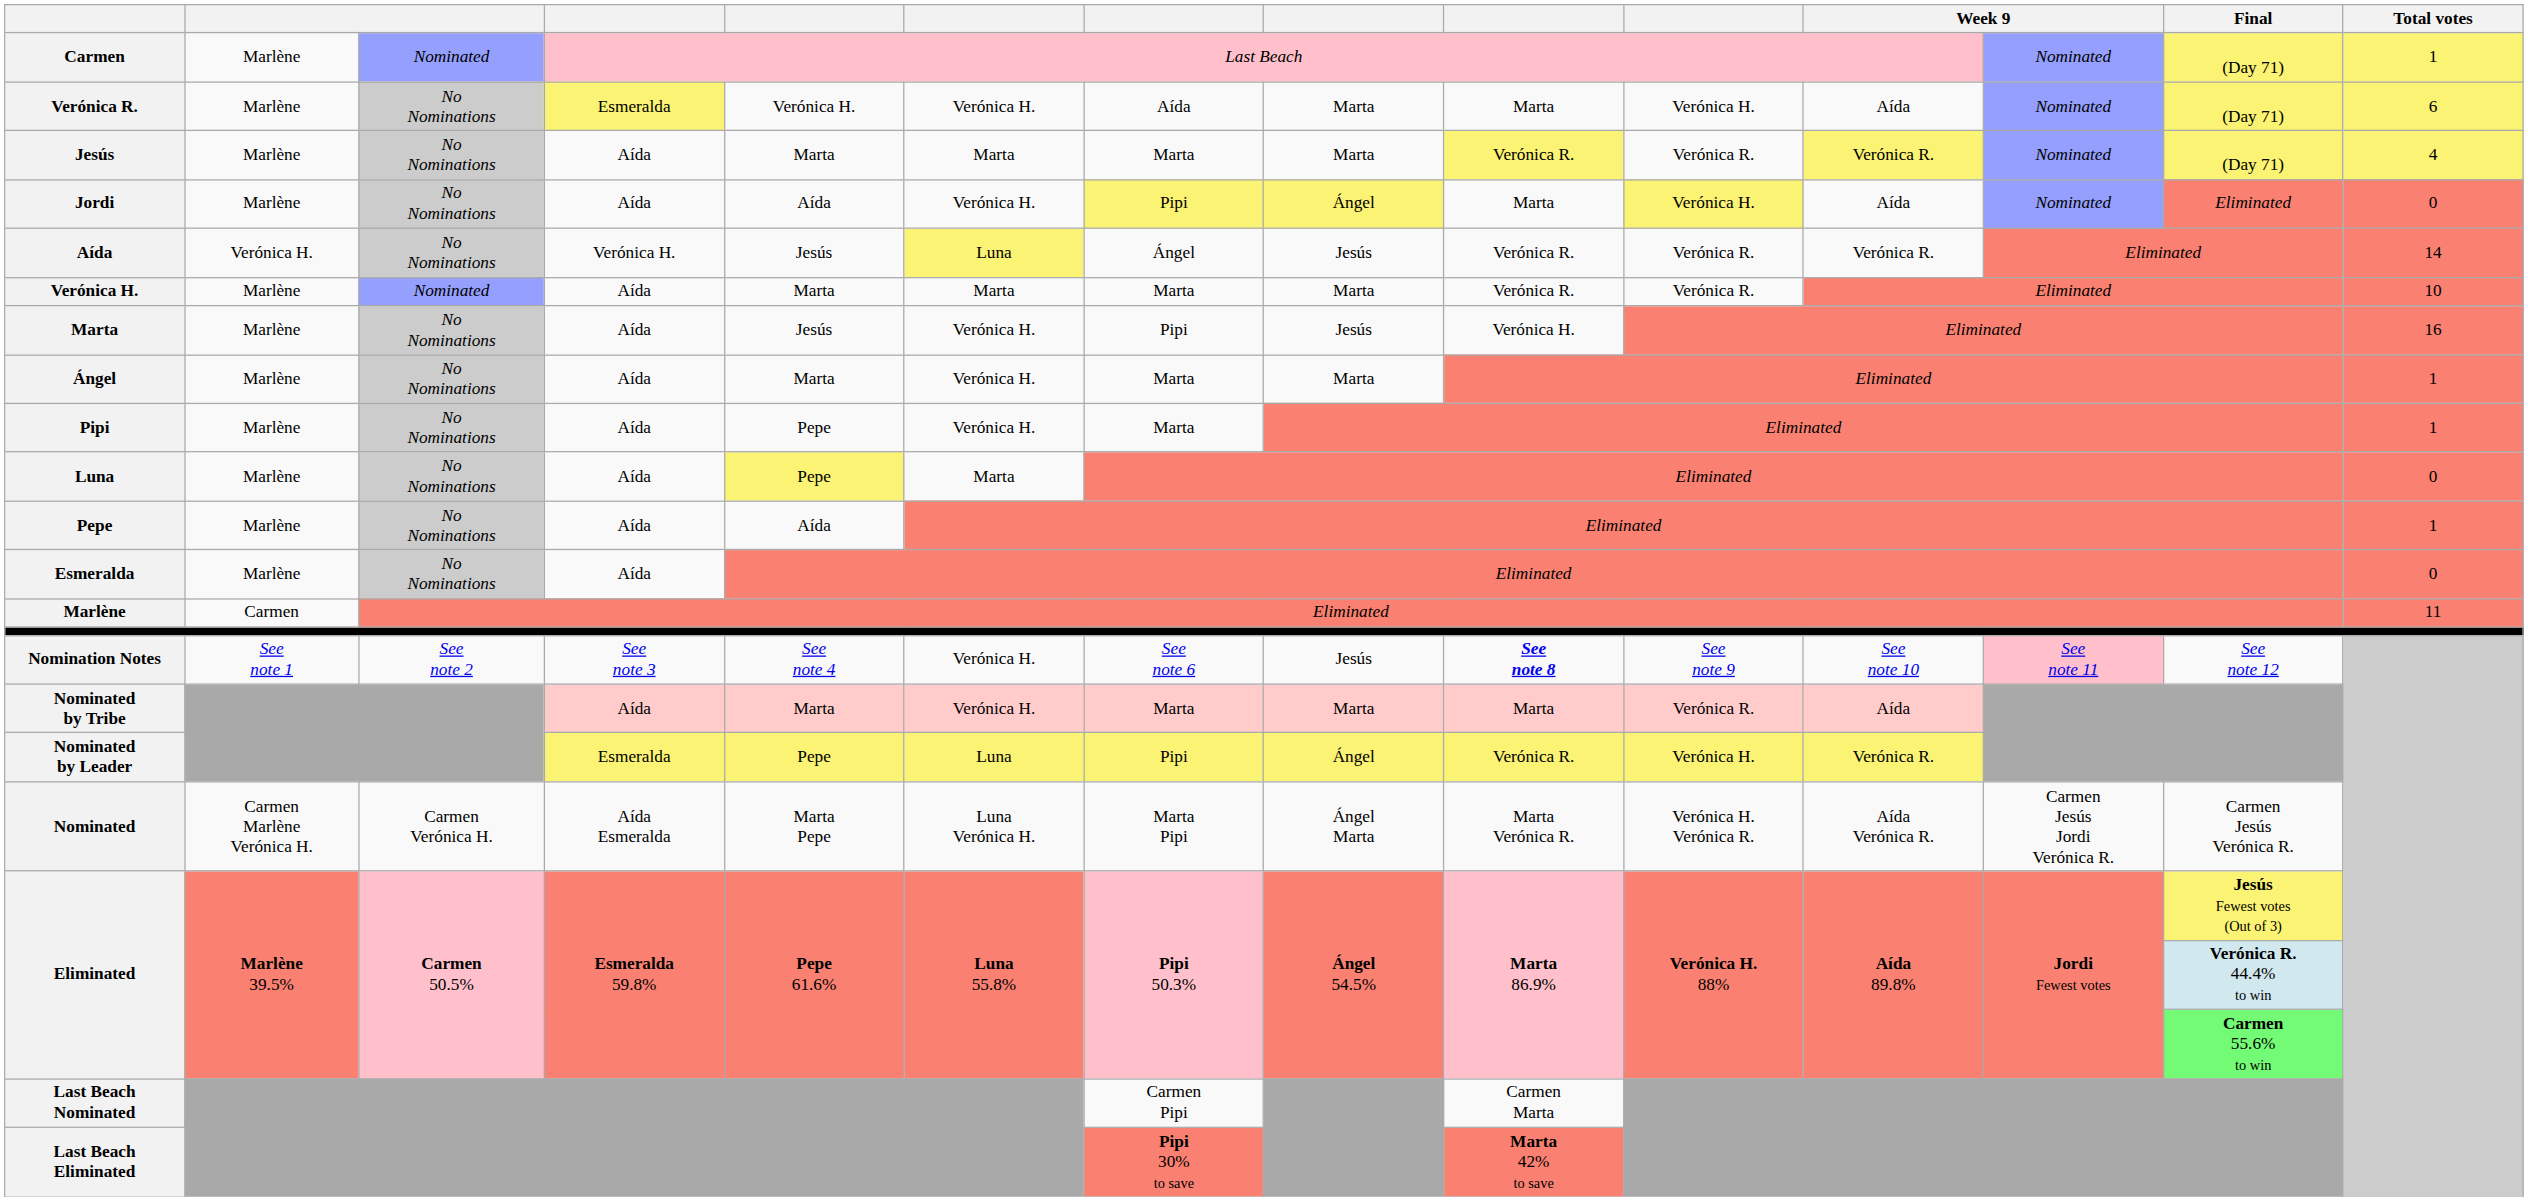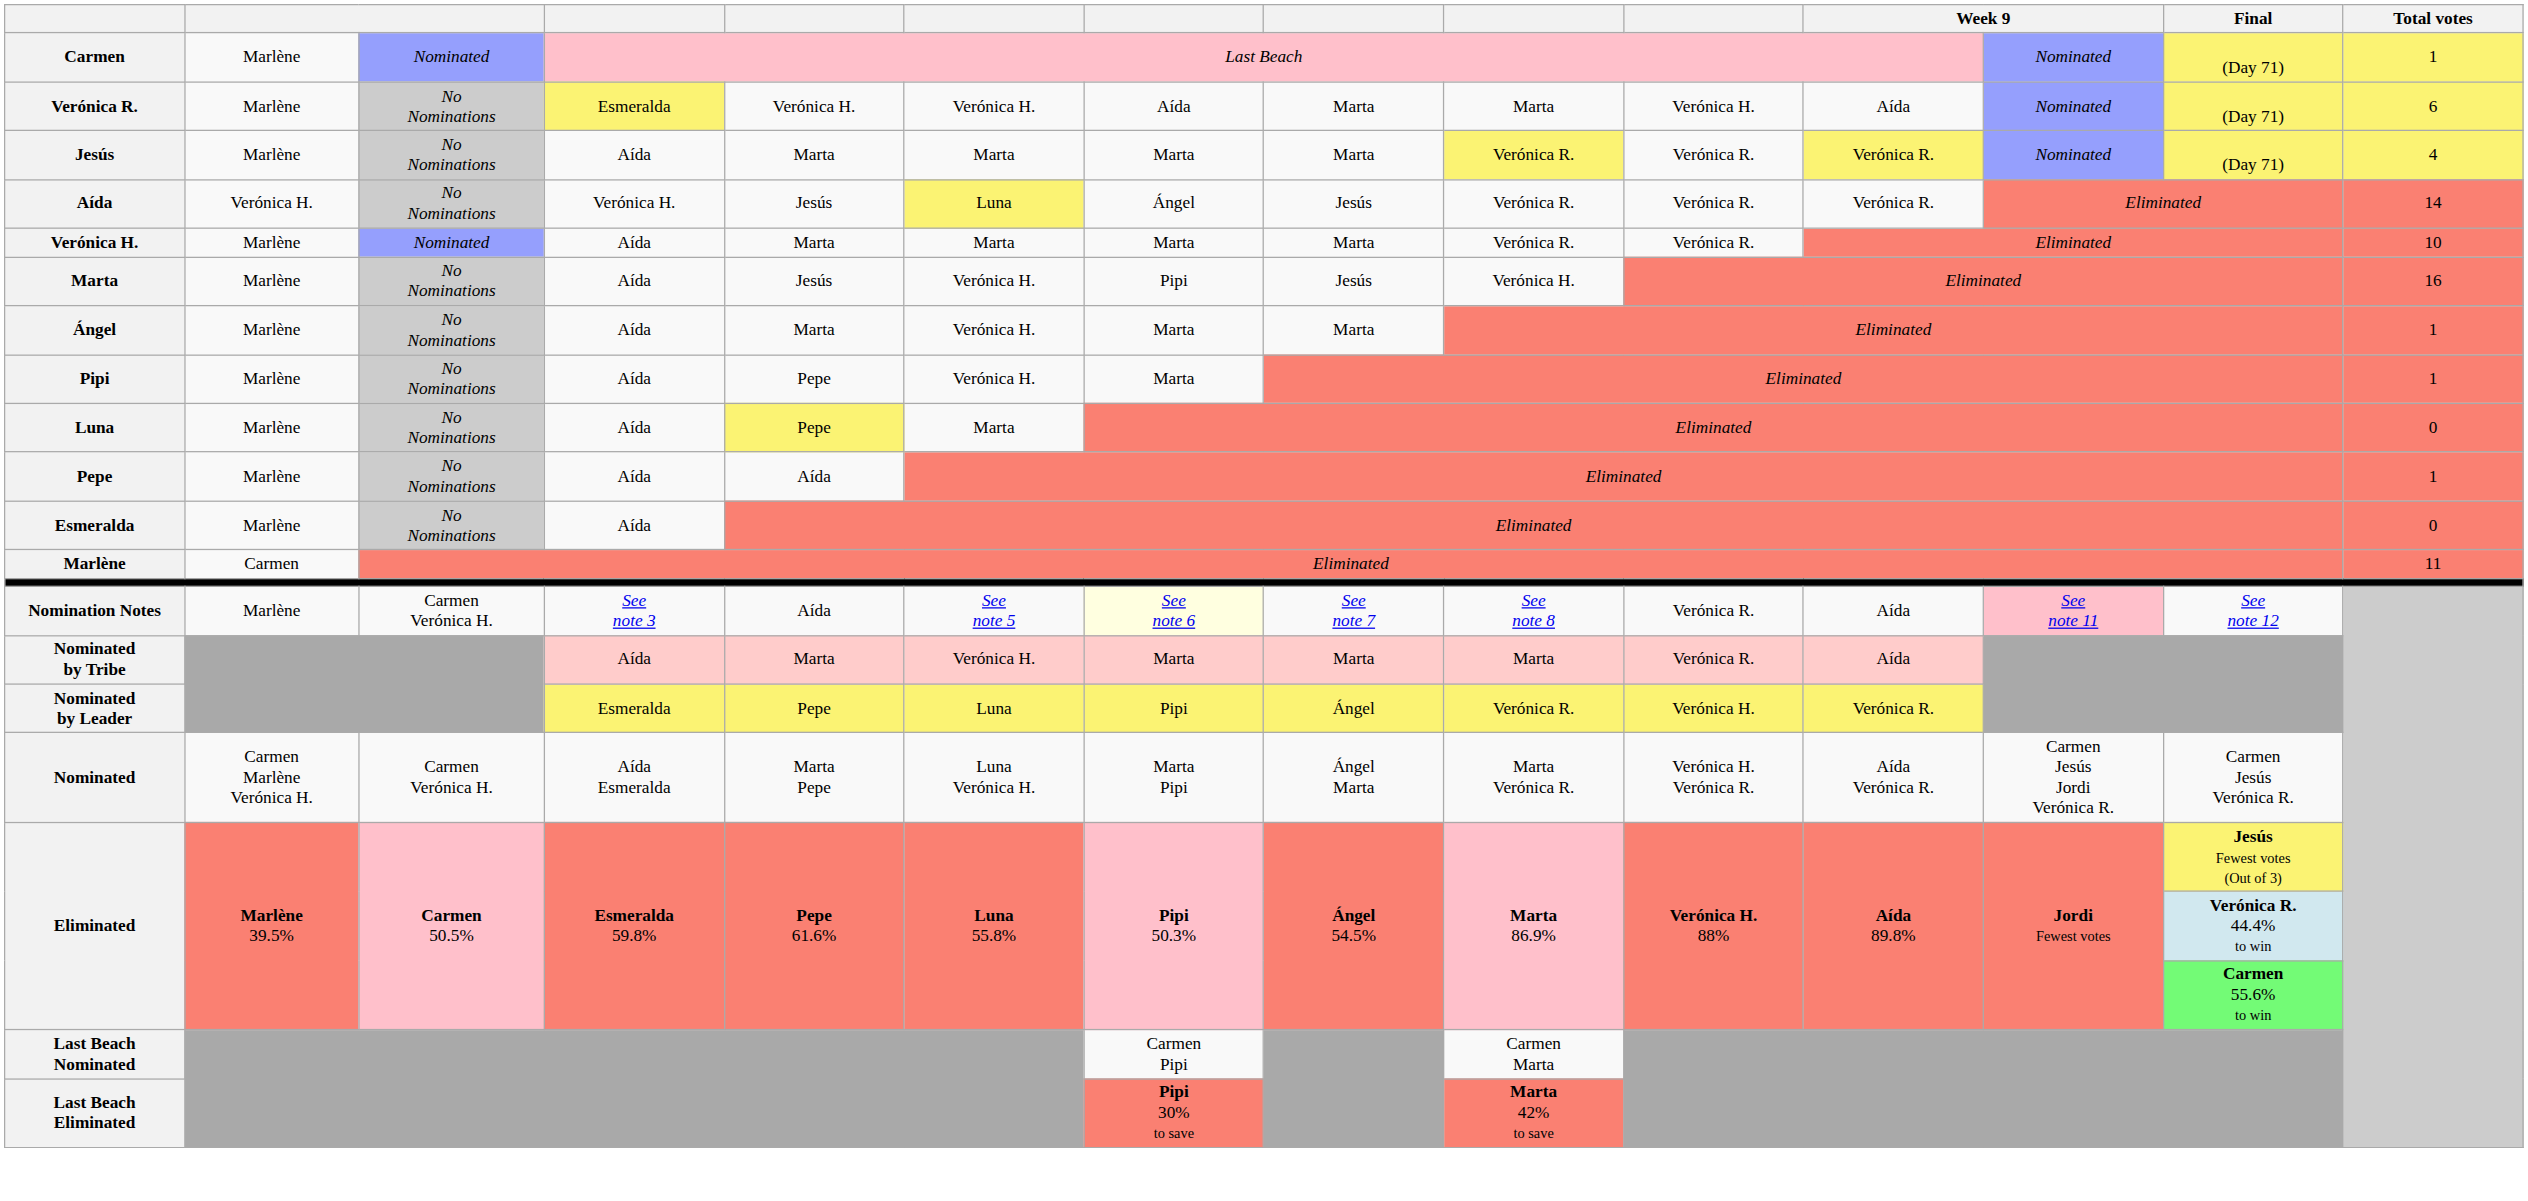- row: Jordi | Marlène | No Nominations | Aída | Aída | Verónica H. | Pipi | Ángel | Marta | Verónica H. | Aída | Nominated | Eliminated | 0
Nomination Notes | column 2: See note 1 -> Marlène
Nomination Notes | column 3: See note 2 -> Carmen Verónica H.
Nomination Notes | column 5: See note 4 -> Aída
Nomination Notes | column 6: Verónica H. -> See note 5
Nomination Notes | column 7: no background -> lightyellow background
Nomination Notes | column 8: Jesús -> See note 7
Nomination Notes | column 9: bold -> normal
Nomination Notes | column 10: See note 9 -> Verónica R.
Nomination Notes | column 11: See note 10 -> Aída
